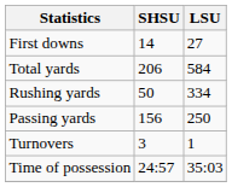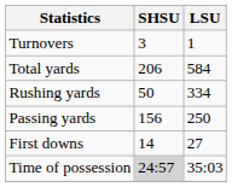rows swapped: First downs <-> Turnovers
Time of possession | SHSU: no background -> lightgrey background
